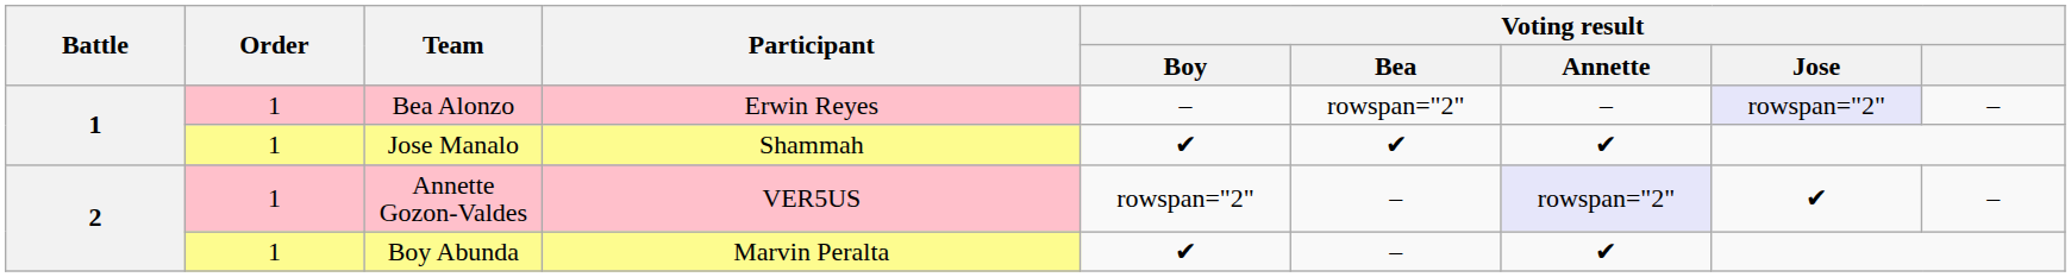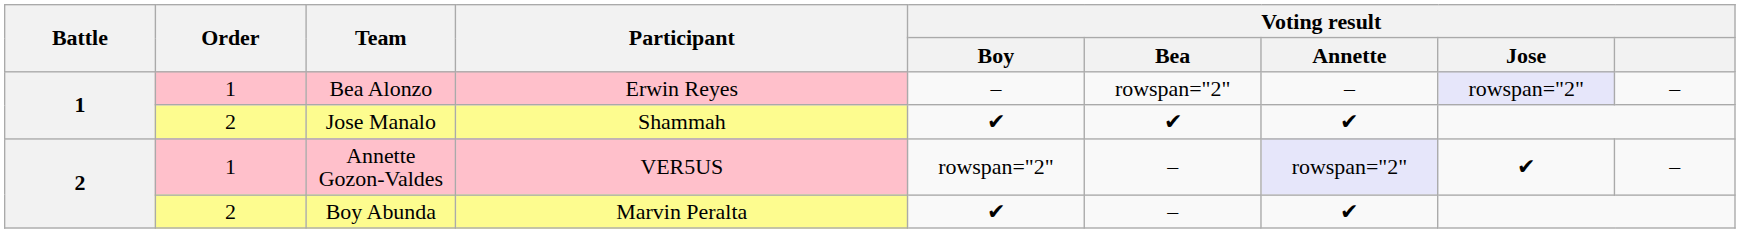Jose Manalo | Order: 1 -> 2
Boy Abunda | Order: 1 -> 2
